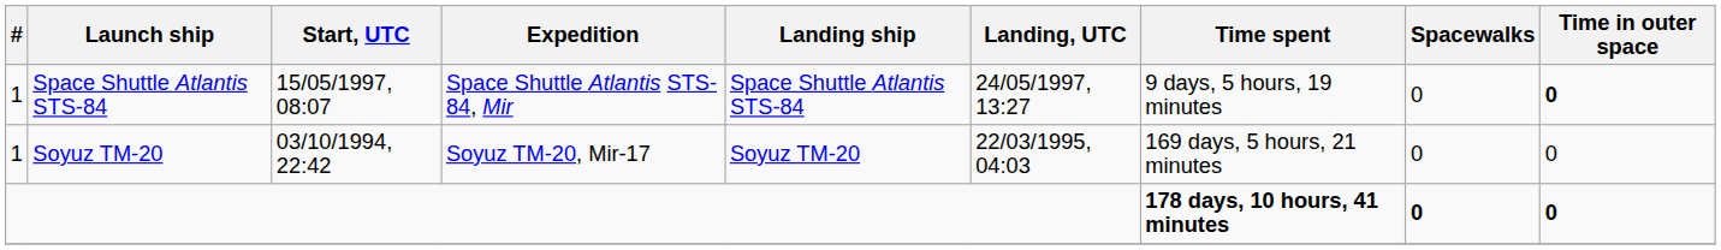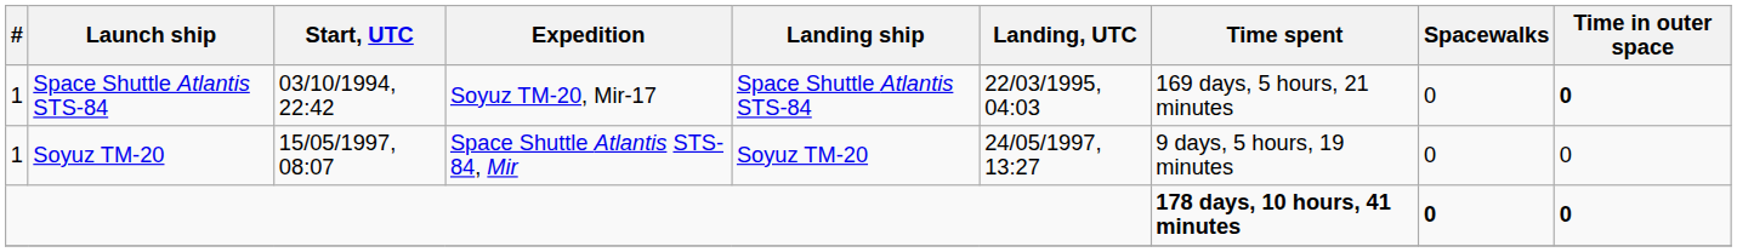row 2 | Start, UTC: 15/05/1997, 08:07 -> 03/10/1994, 22:42
row 2 | Expedition: Space Shuttle Atlantis STS-84, Mir -> Soyuz TM-20, Mir-17
row 2 | Landing, UTC: 24/05/1997, 13:27 -> 22/03/1995, 04:03
row 2 | Time spent: 9 days, 5 hours, 19 minutes -> 169 days, 5 hours, 21 minutes
row 3 | Start, UTC: 03/10/1994, 22:42 -> 15/05/1997, 08:07
row 3 | Expedition: Soyuz TM-20, Mir-17 -> Space Shuttle Atlantis STS-84, Mir
row 3 | Landing, UTC: 22/03/1995, 04:03 -> 24/05/1997, 13:27
row 3 | Time spent: 169 days, 5 hours, 21 minutes -> 9 days, 5 hours, 19 minutes
